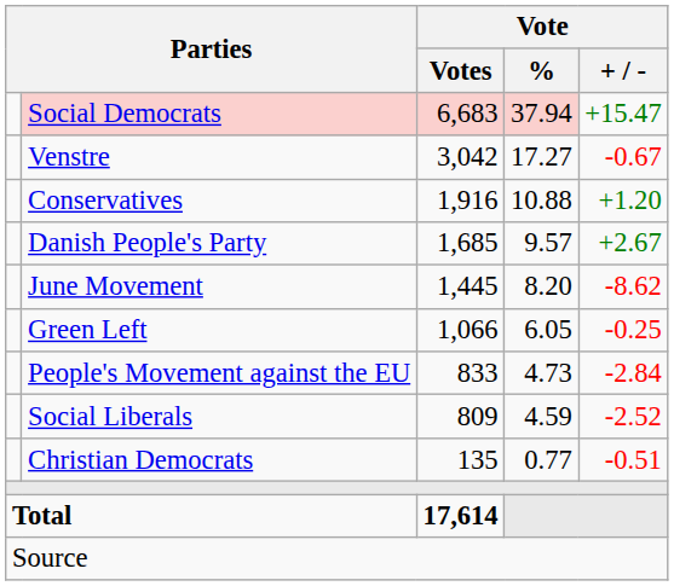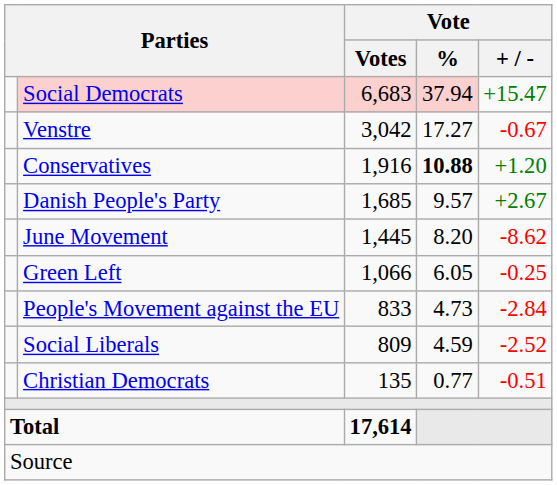Conservatives | Vote / %: normal -> bold
